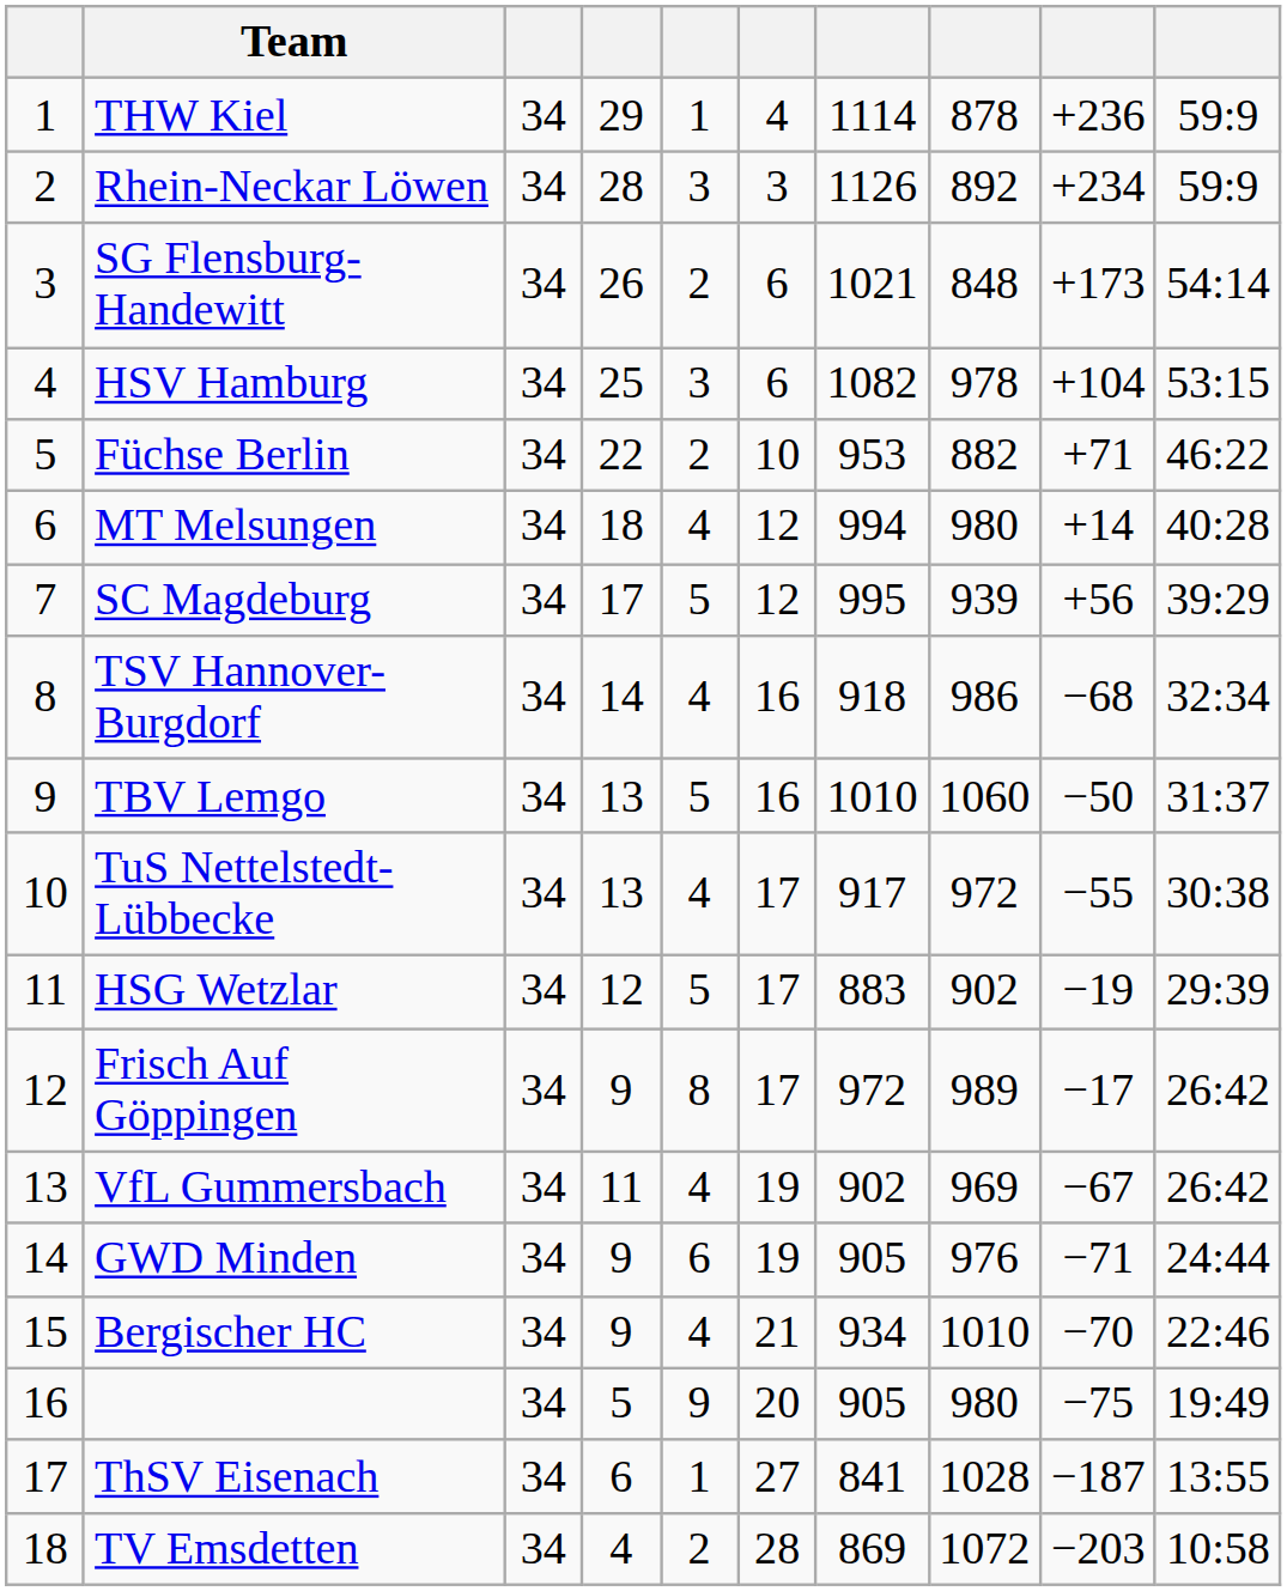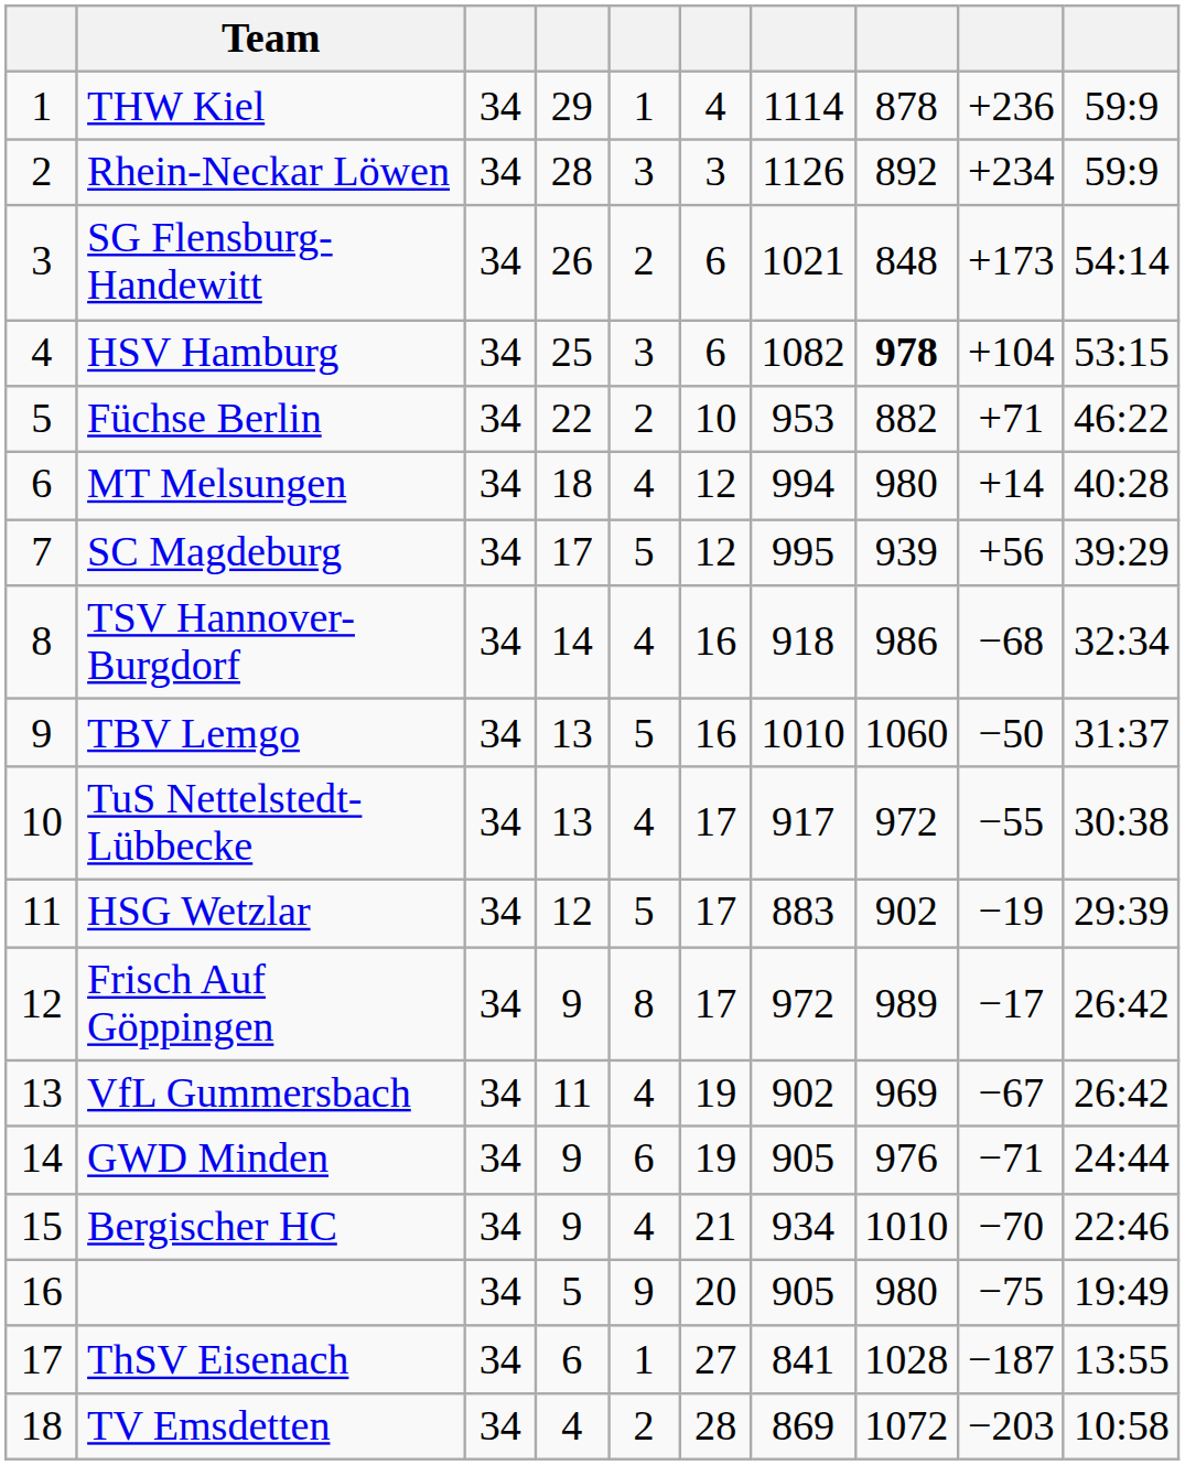HSV Hamburg | column 8: normal -> bold
